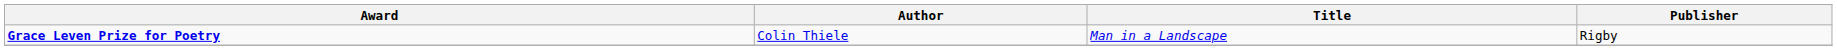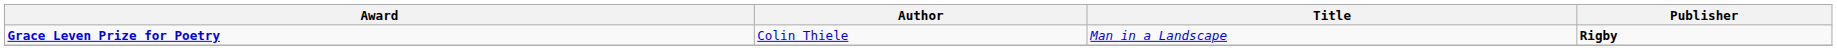Grace Leven Prize for Poetry | Publisher: normal -> bold
